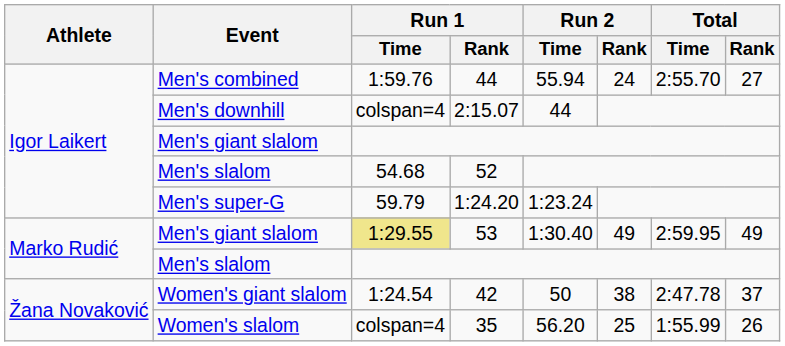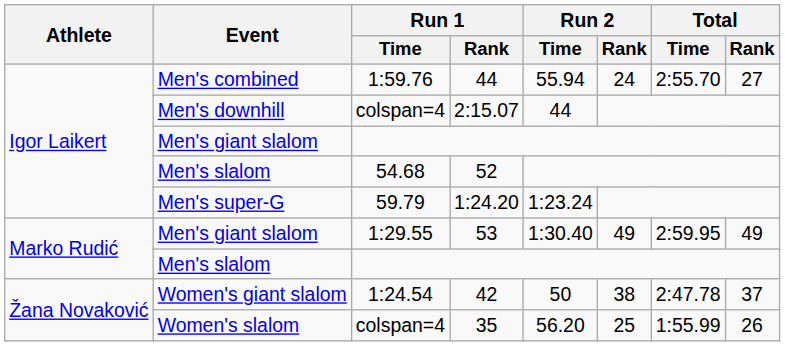53 | Run 1 / Time: khaki background -> no background
